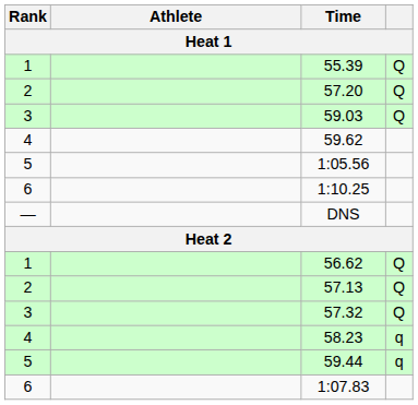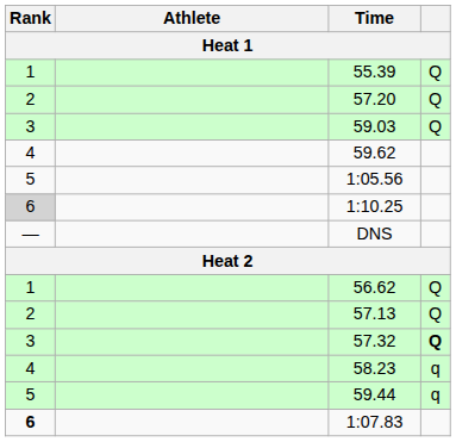1:10.25 | Rank: no background -> lightgrey background
57.32 | column 4: normal -> bold
1:07.83 | Rank: normal -> bold
